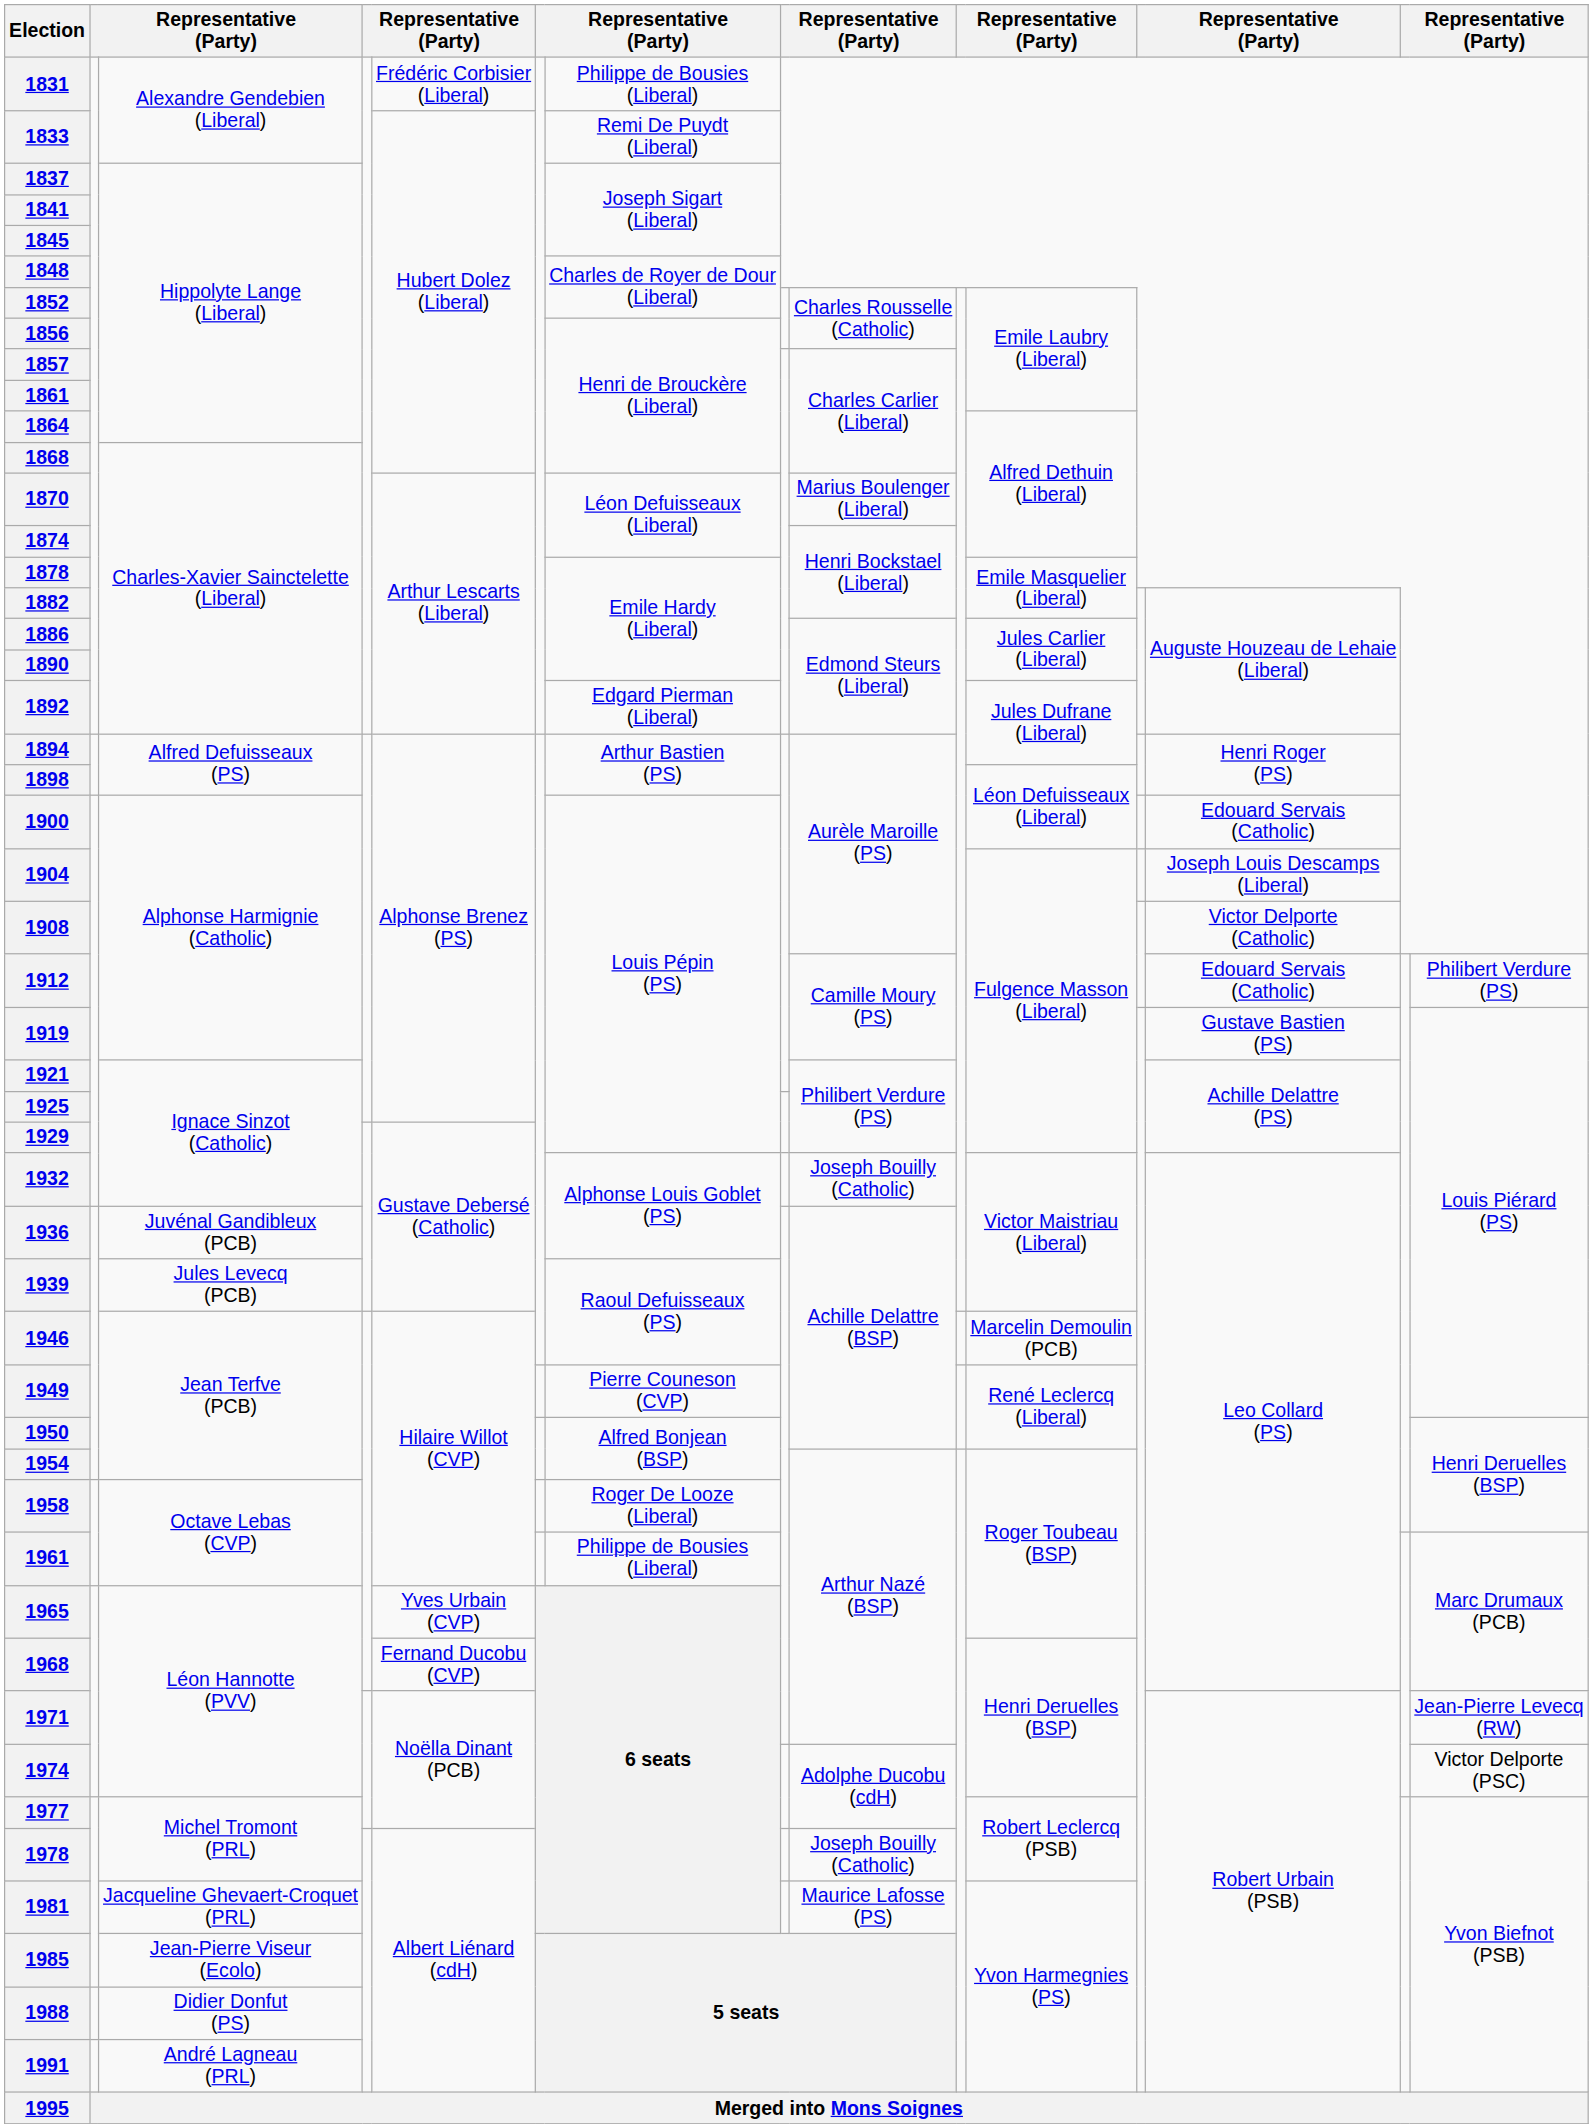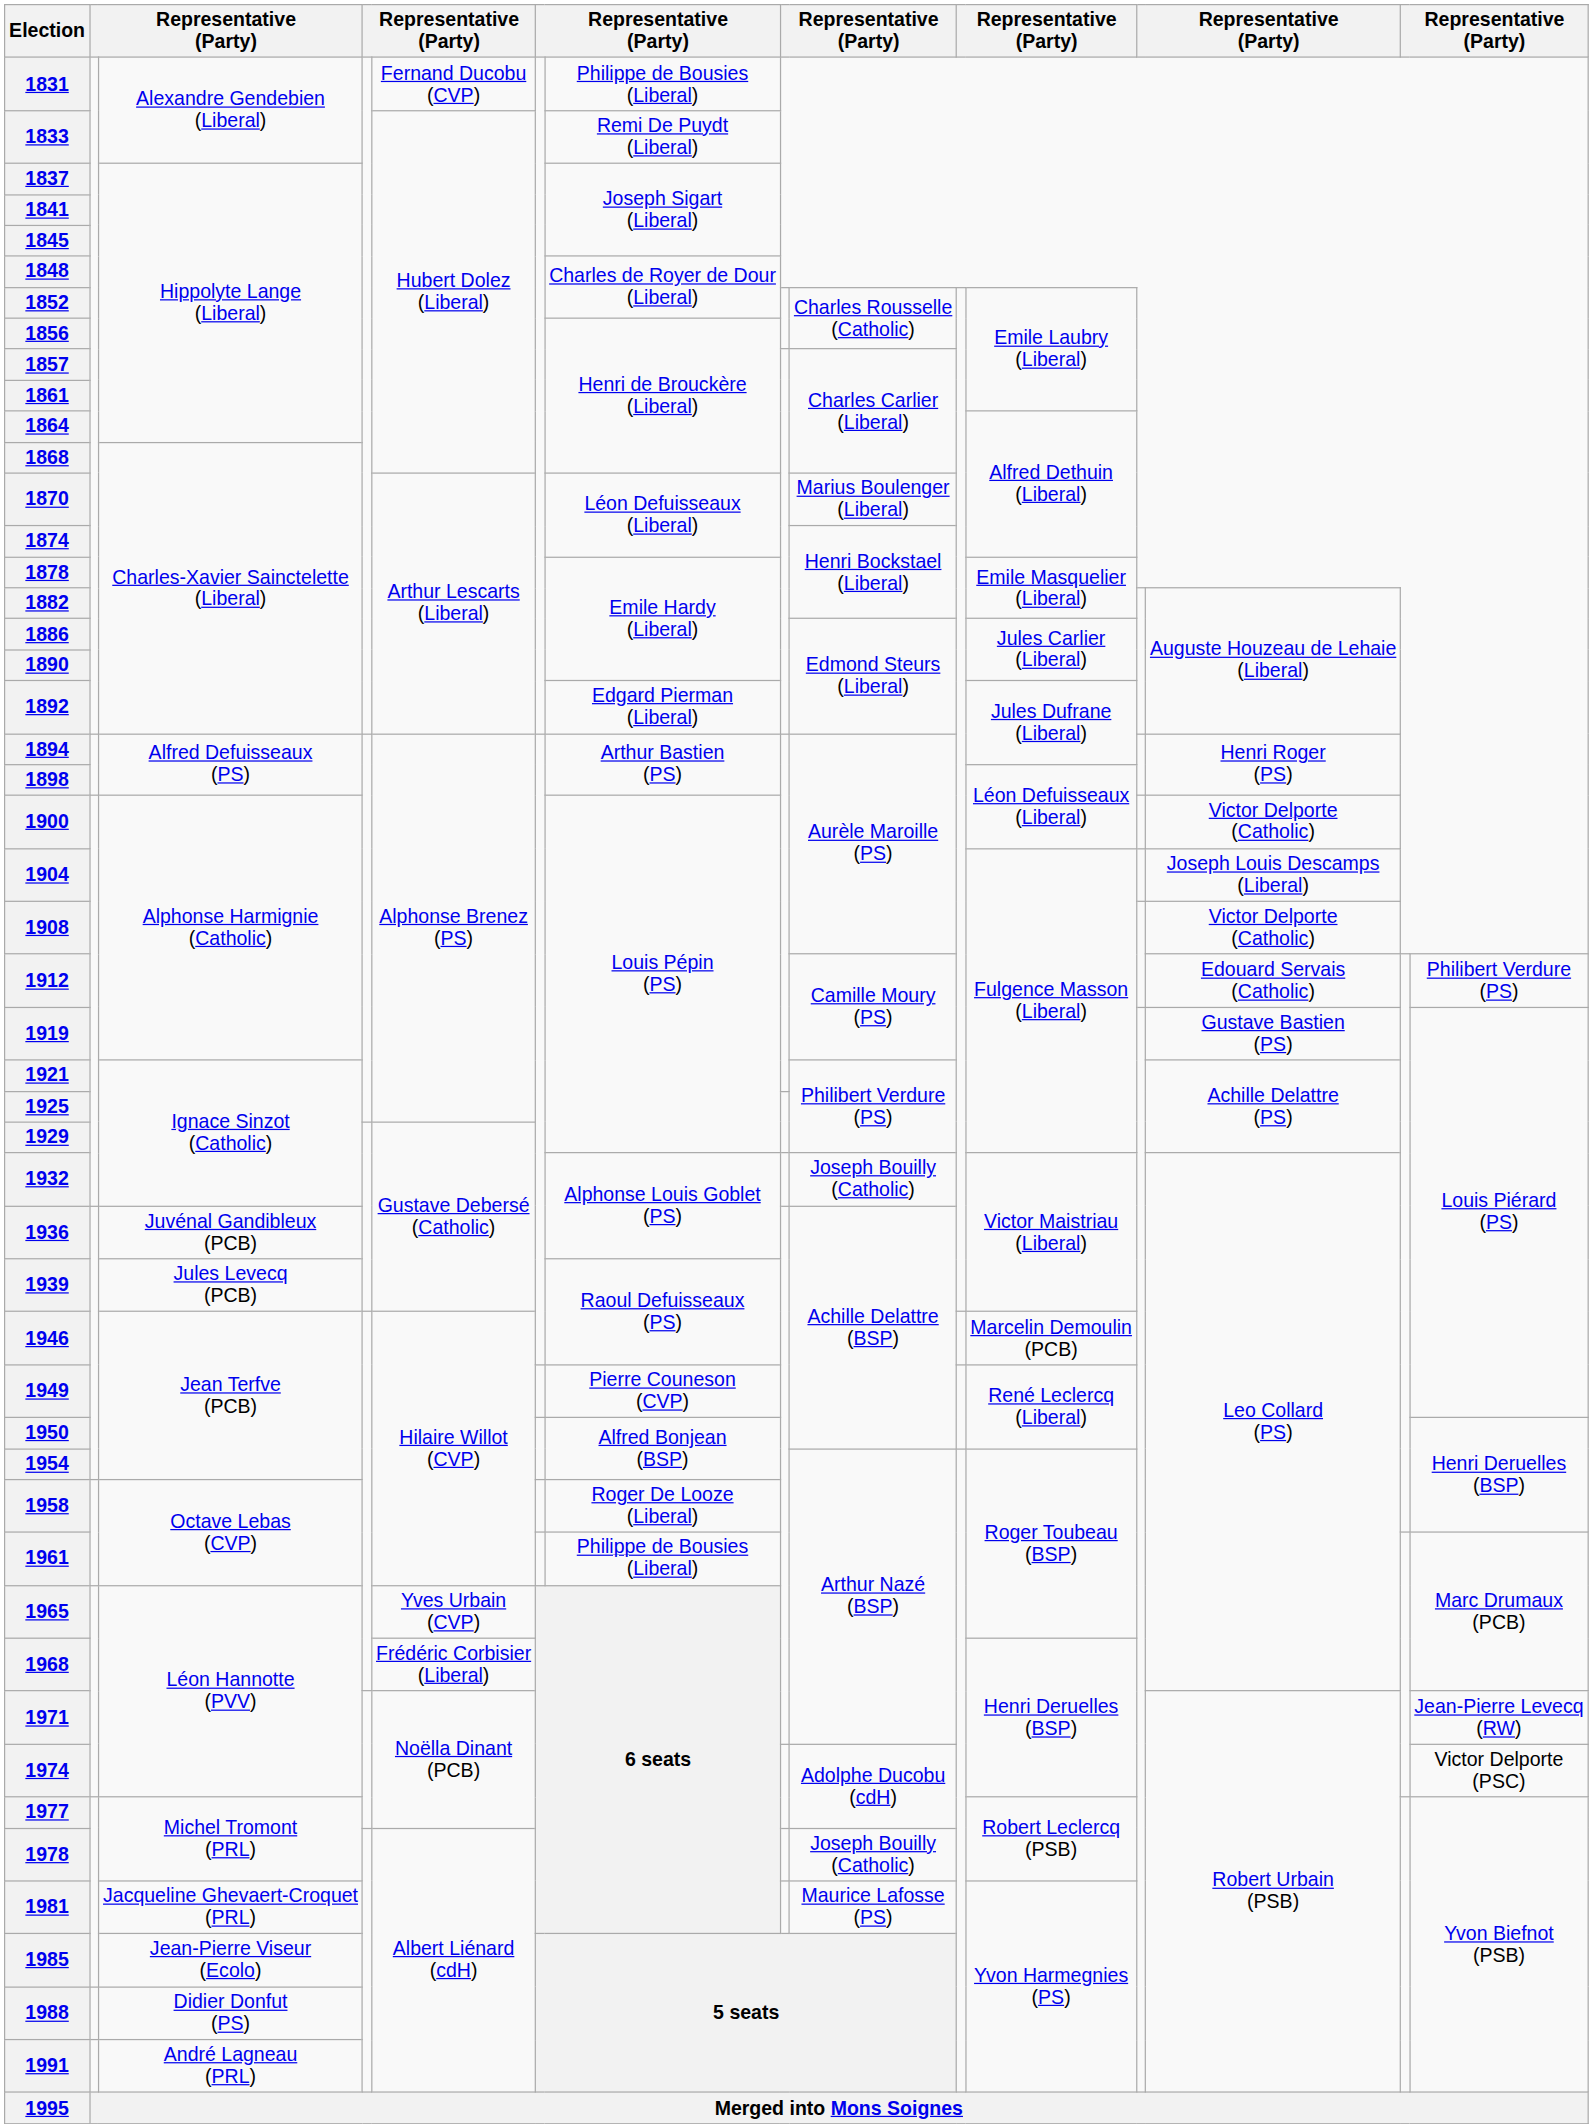1831 | column 5: Frédéric Corbisier (Liberal) -> Fernand Ducobu (CVP)
1900 | column 13: Edouard Servais (Catholic) -> Victor Delporte (Catholic)
1968 | column 5: Fernand Ducobu (CVP) -> Frédéric Corbisier (Liberal)
